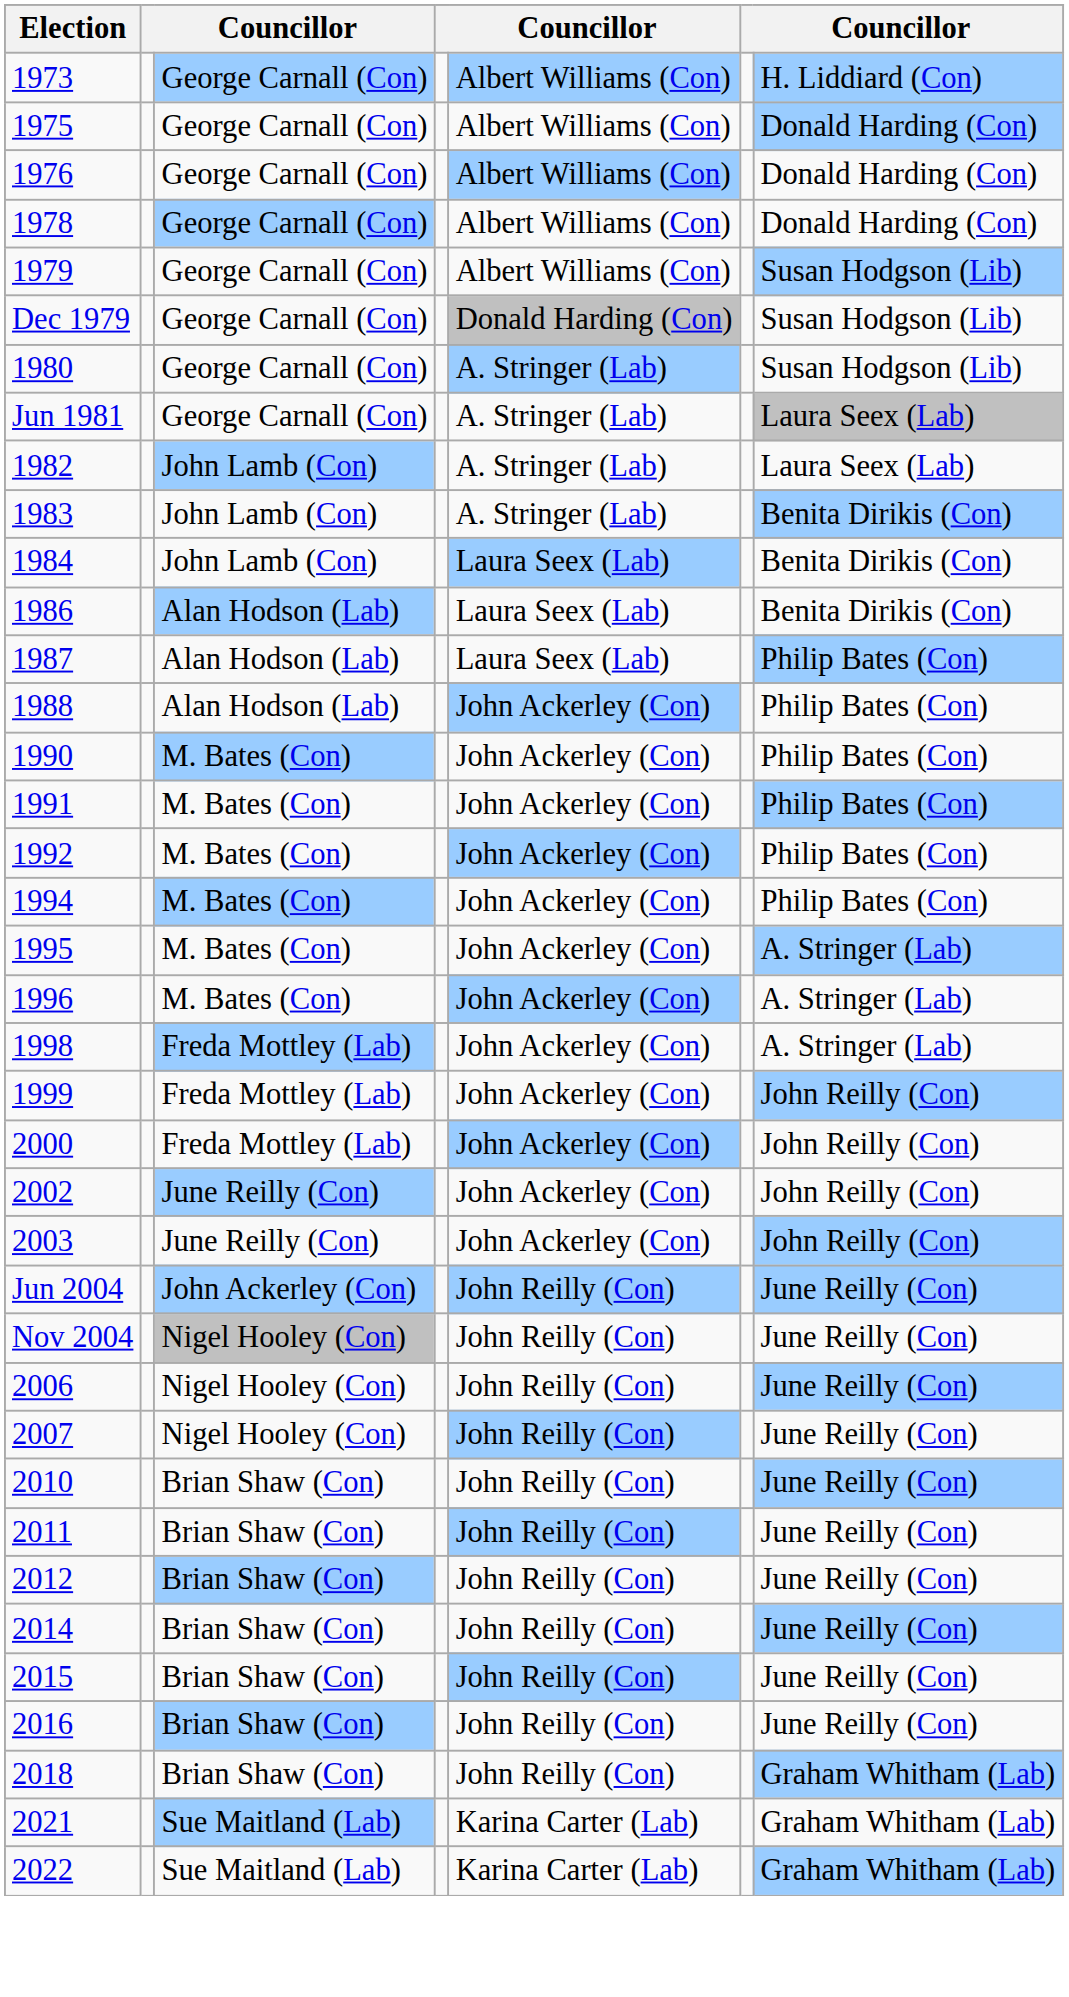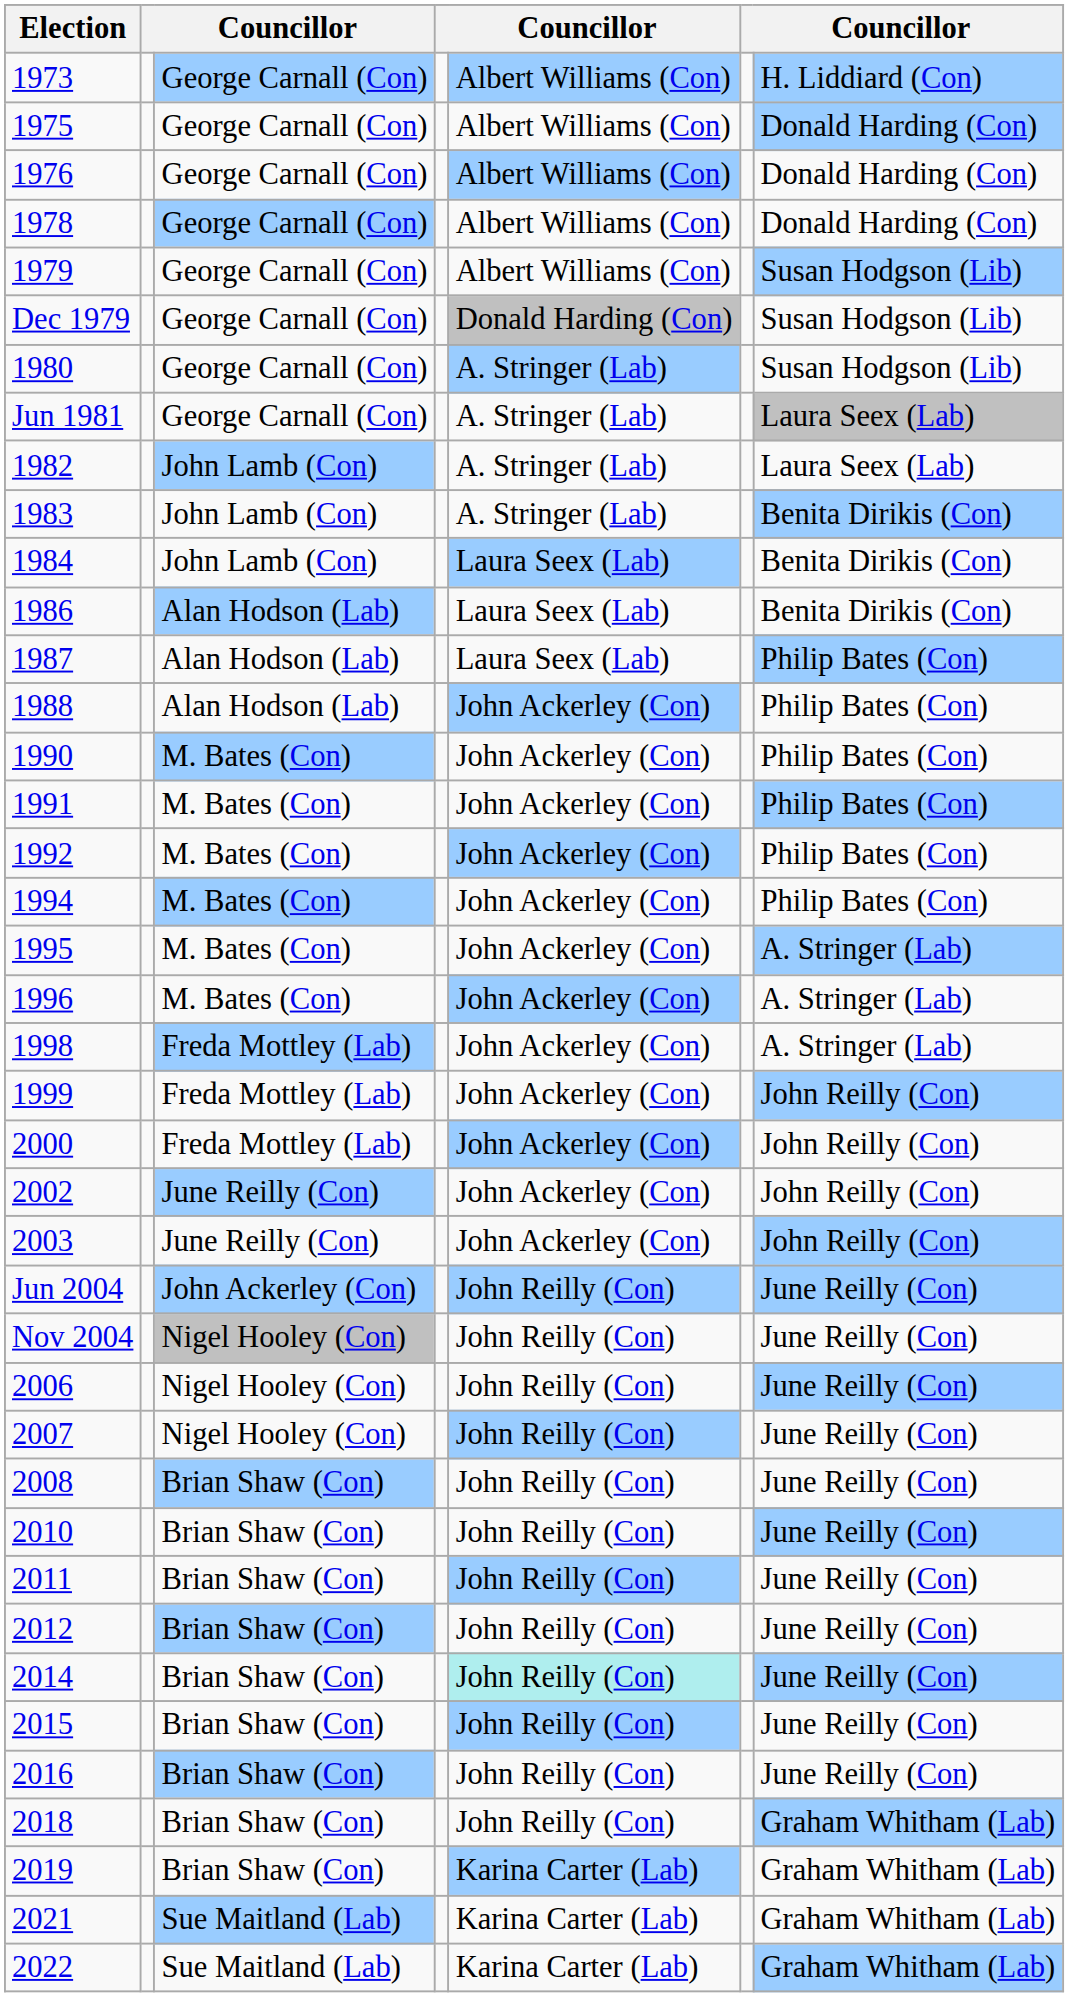+ row: 2008 | Brian Shaw (Con) | John Reilly (Con) | June Reilly (Con)
2014 | column 5: no background -> paleturquoise background
+ row: 2019 | Brian Shaw (Con) | Karina Carter (Lab) | Graham Whitham (Lab)
